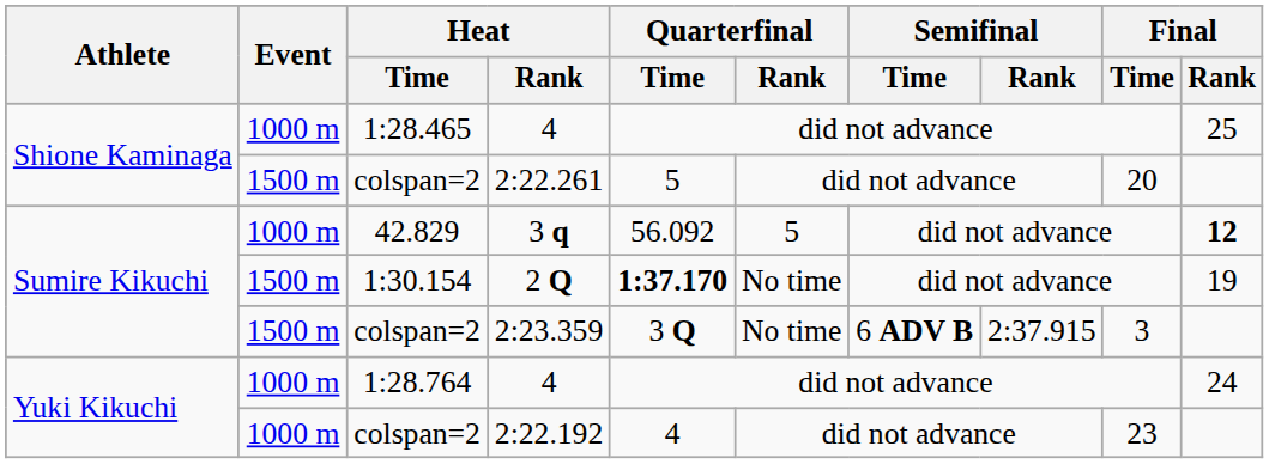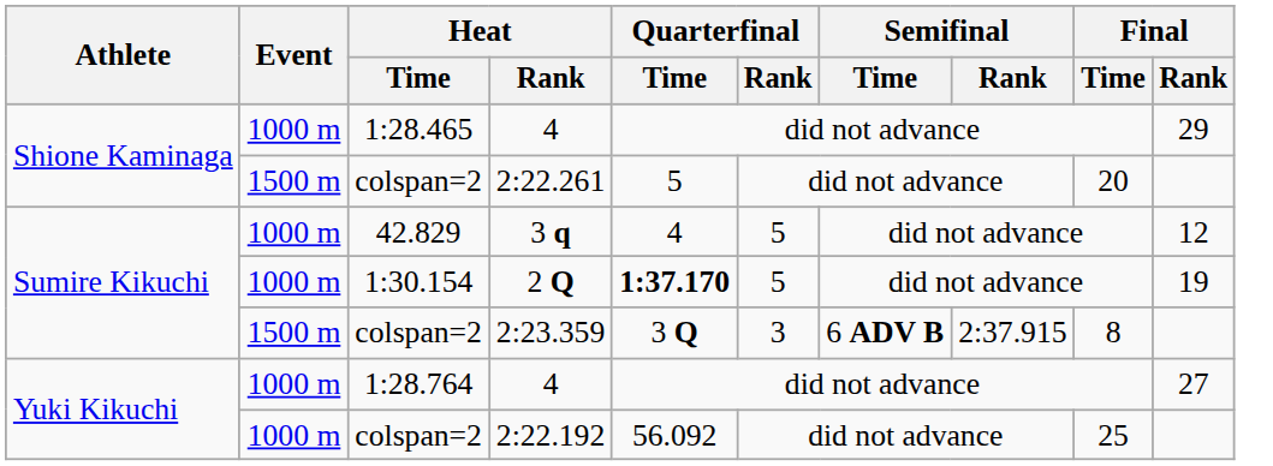1:28.465 / 4 | Final / Rank: 25 -> 29
3 q | Quarterfinal / Time: 56.092 -> 4
3 q | Final / Rank: bold -> normal
2 Q | Event: 1500 m -> 1000 m
2 Q | Quarterfinal / Rank: No time -> 5
2:23.359 | Quarterfinal / Rank: No time -> 3
2:23.359 | Final / Time: 3 -> 8
1:28.764 / 4 | Final / Rank: 24 -> 27
2:22.192 | Quarterfinal / Time: 4 -> 56.092
2:22.192 | Final / Time: 23 -> 25
